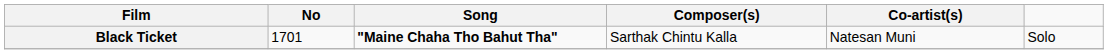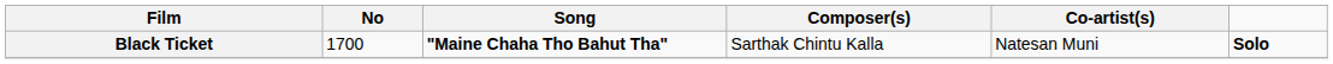Black Ticket | No: 1701 -> 1700
Black Ticket | column 6: normal -> bold
